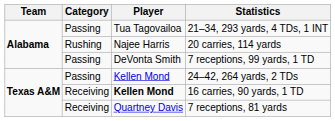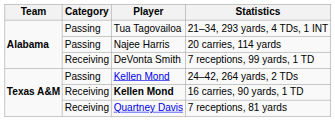20 carries, 114 yards | Category: Rushing -> Passing
7 receptions, 99 yards, 1 TD | Category: Passing -> Receiving
